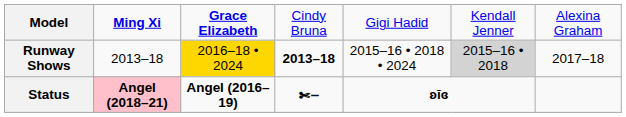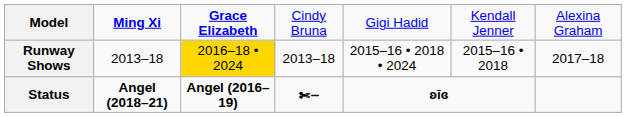Runway Shows | column 4: bold -> normal
Runway Shows | column 6: lightgrey background -> no background
Status | column 2: pink background -> no background
